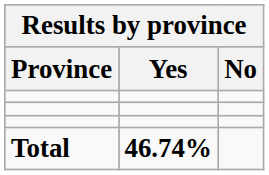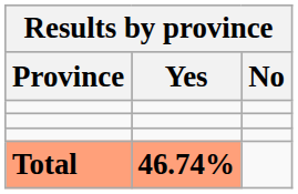row 6 | Province: no background -> lightsalmon background
row 6 | Yes: no background -> lightsalmon background
